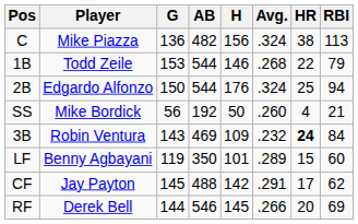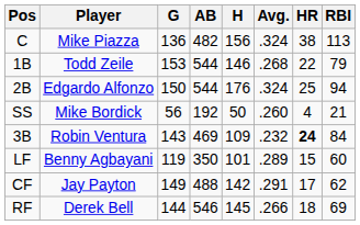CF | G: 145 -> 149
RF | HR: 20 -> 18
